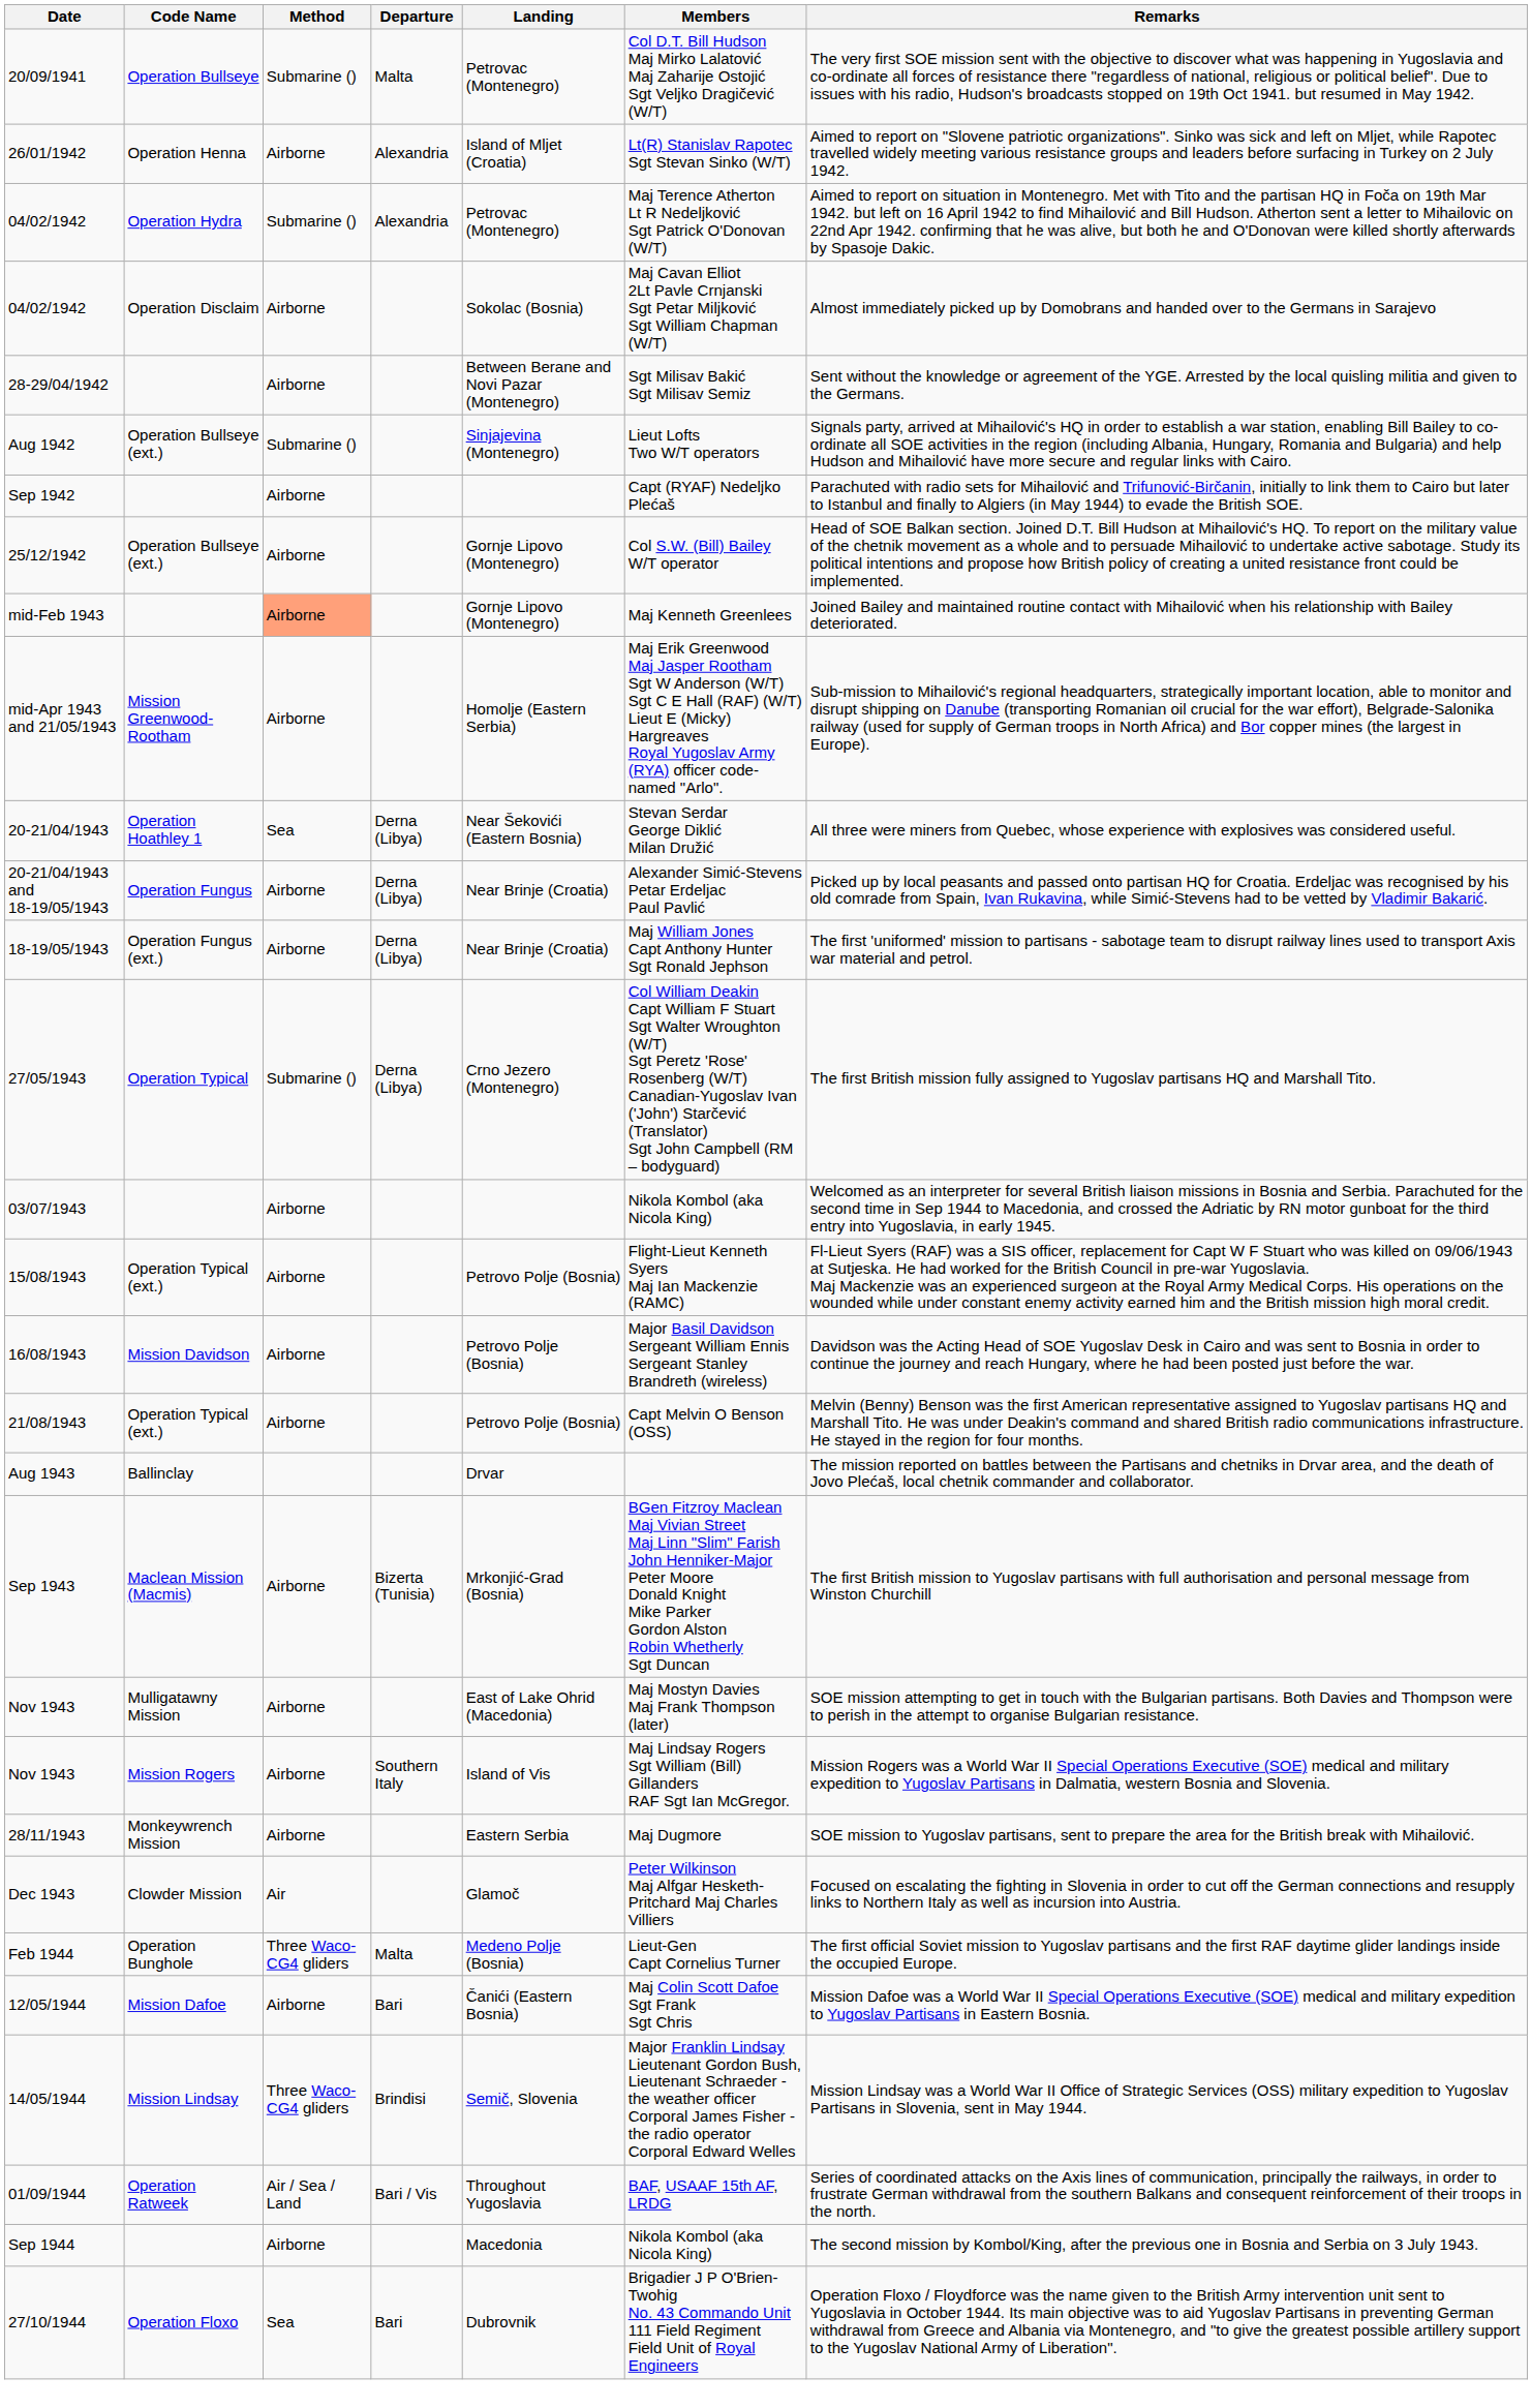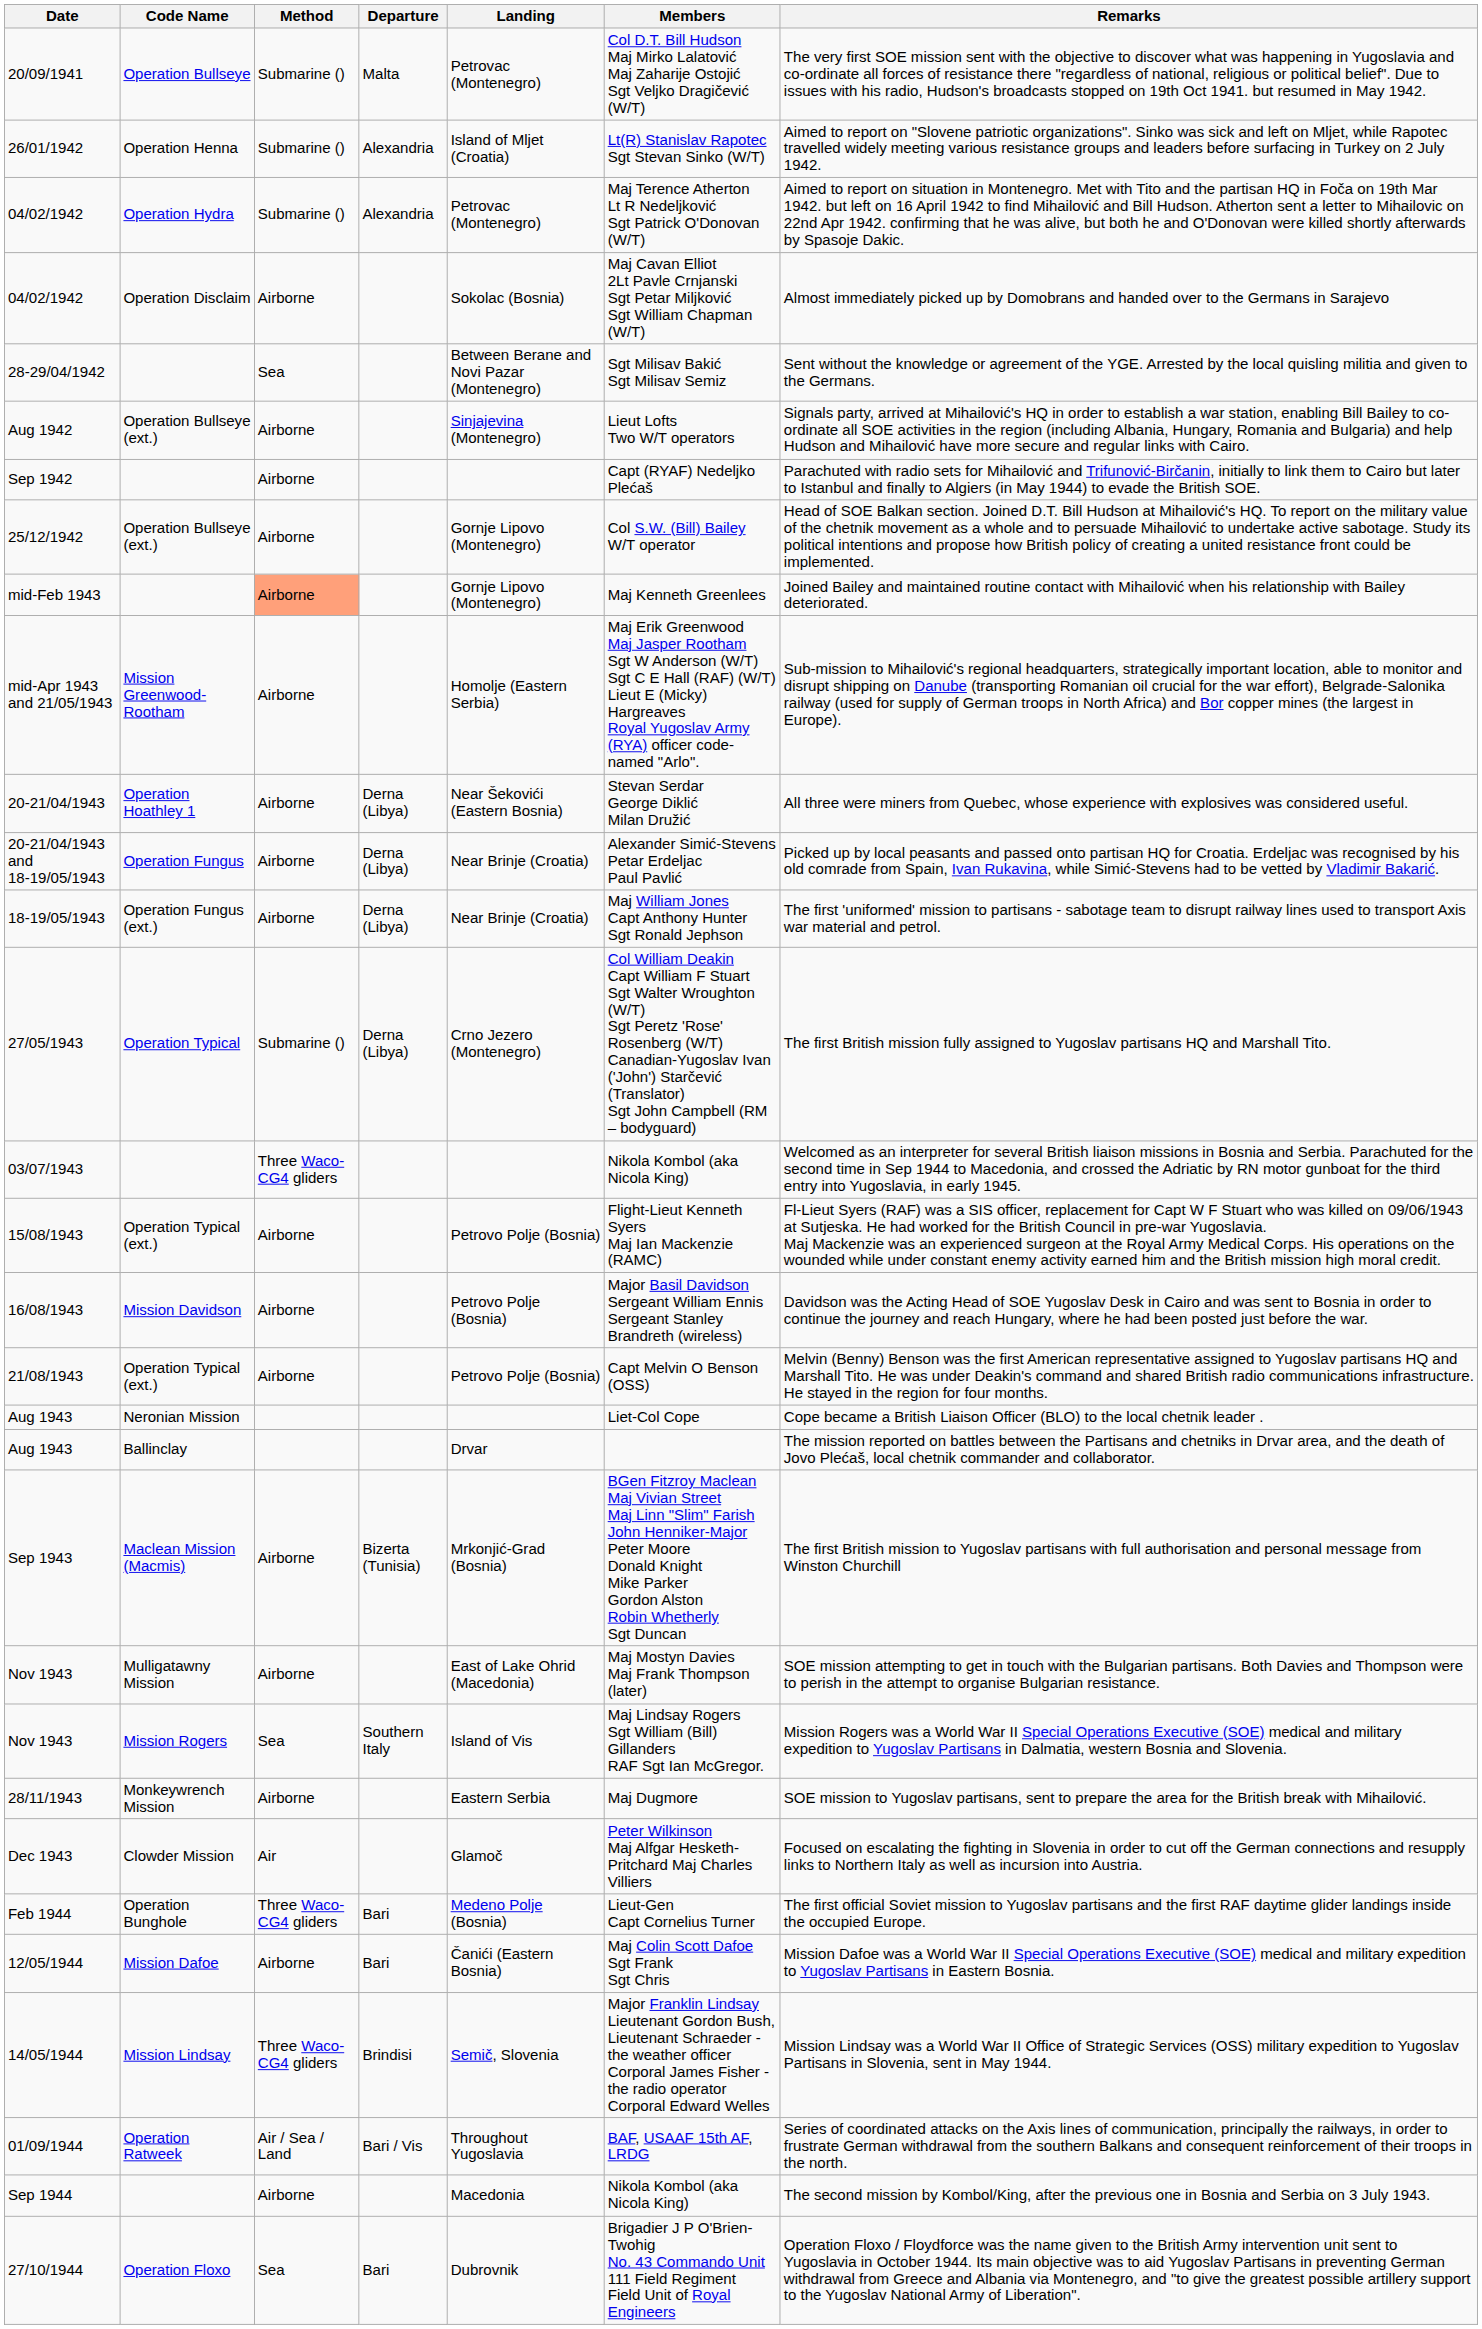26/01/1942 | Method: Airborne -> Submarine ()
28-29/04/1942 | Method: Airborne -> Sea
Aug 1942 | Method: Submarine () -> Airborne
20-21/04/1943 | Method: Sea -> Airborne
03/07/1943 | Method: Airborne -> Three Waco-CG4 gliders
+ row: Aug 1943 | Neronian Mission | Liet-Col Cope | Cope became a British Liaison Officer (BLO) to the local chetnik leader .
Nov 1943 / Mission Rogers | Method: Airborne -> Sea
Feb 1944 | Departure: Malta -> Bari
